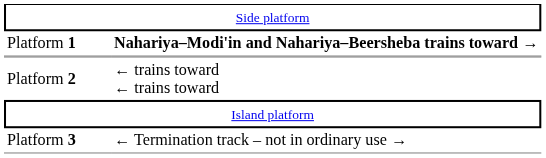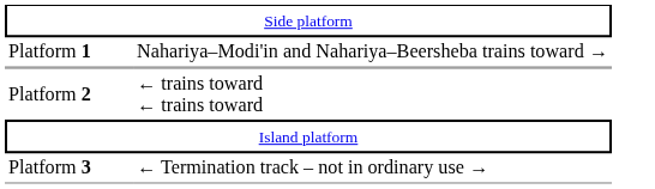Platform 1 | column 2: bold -> normal
